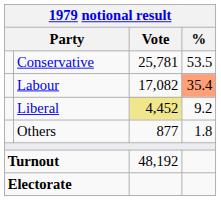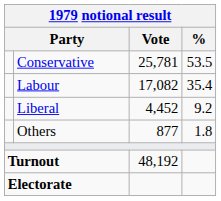Labour | %: lightsalmon background -> no background
Liberal | Vote: khaki background -> no background
